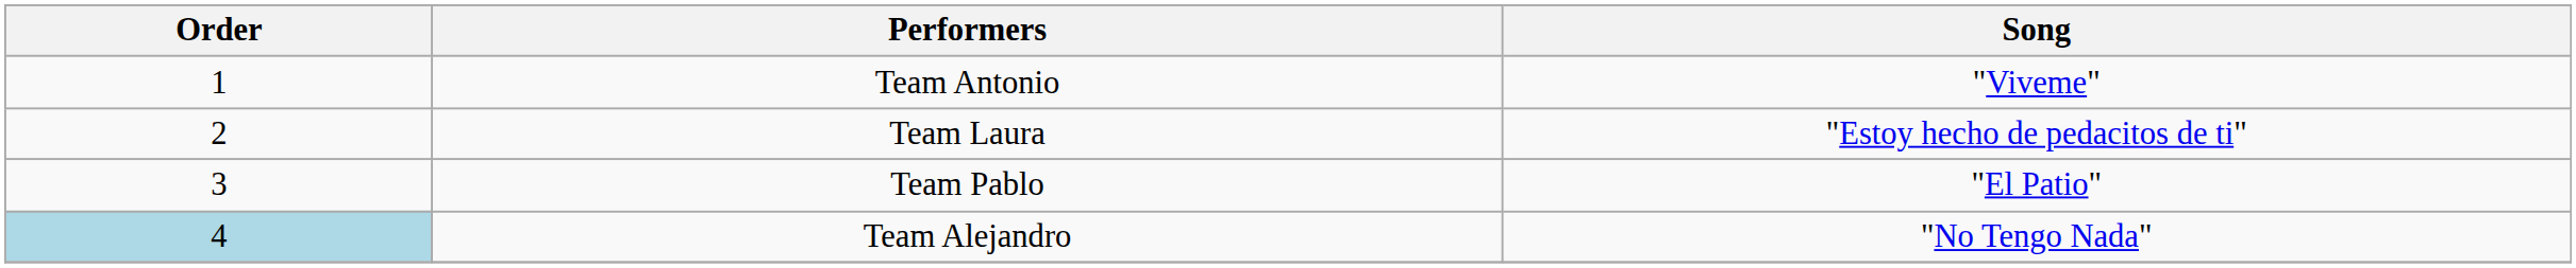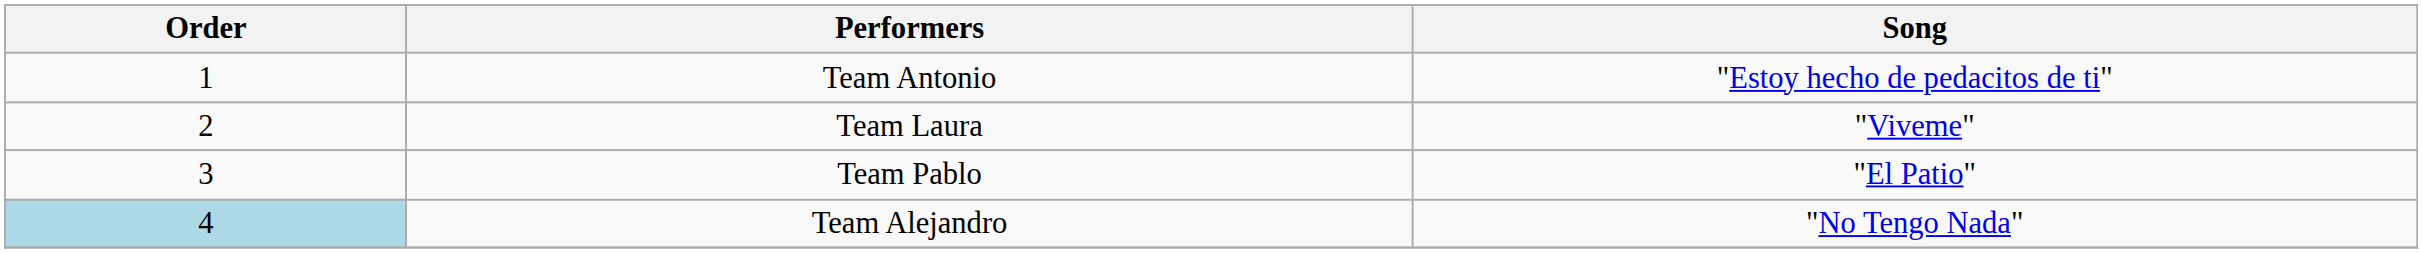Team Antonio | Song: "Viveme" -> "Estoy hecho de pedacitos de ti"
Team Laura | Song: "Estoy hecho de pedacitos de ti" -> "Viveme"
